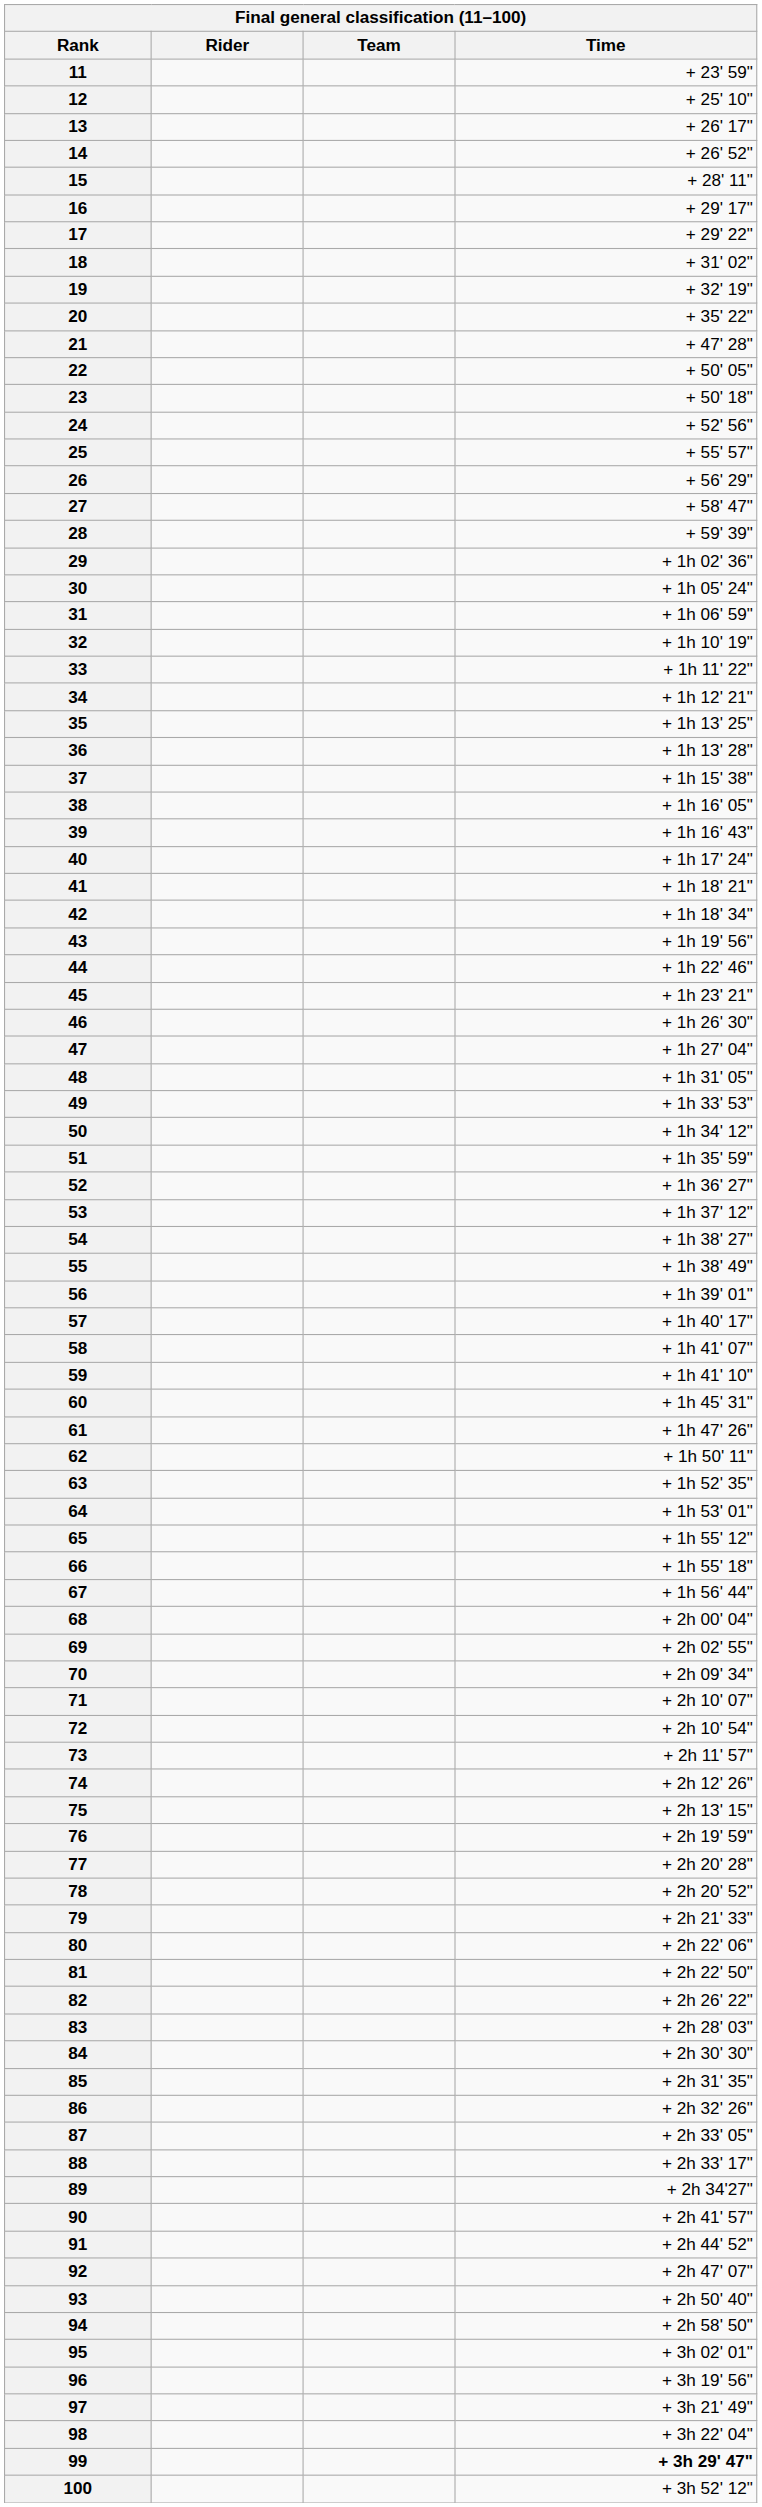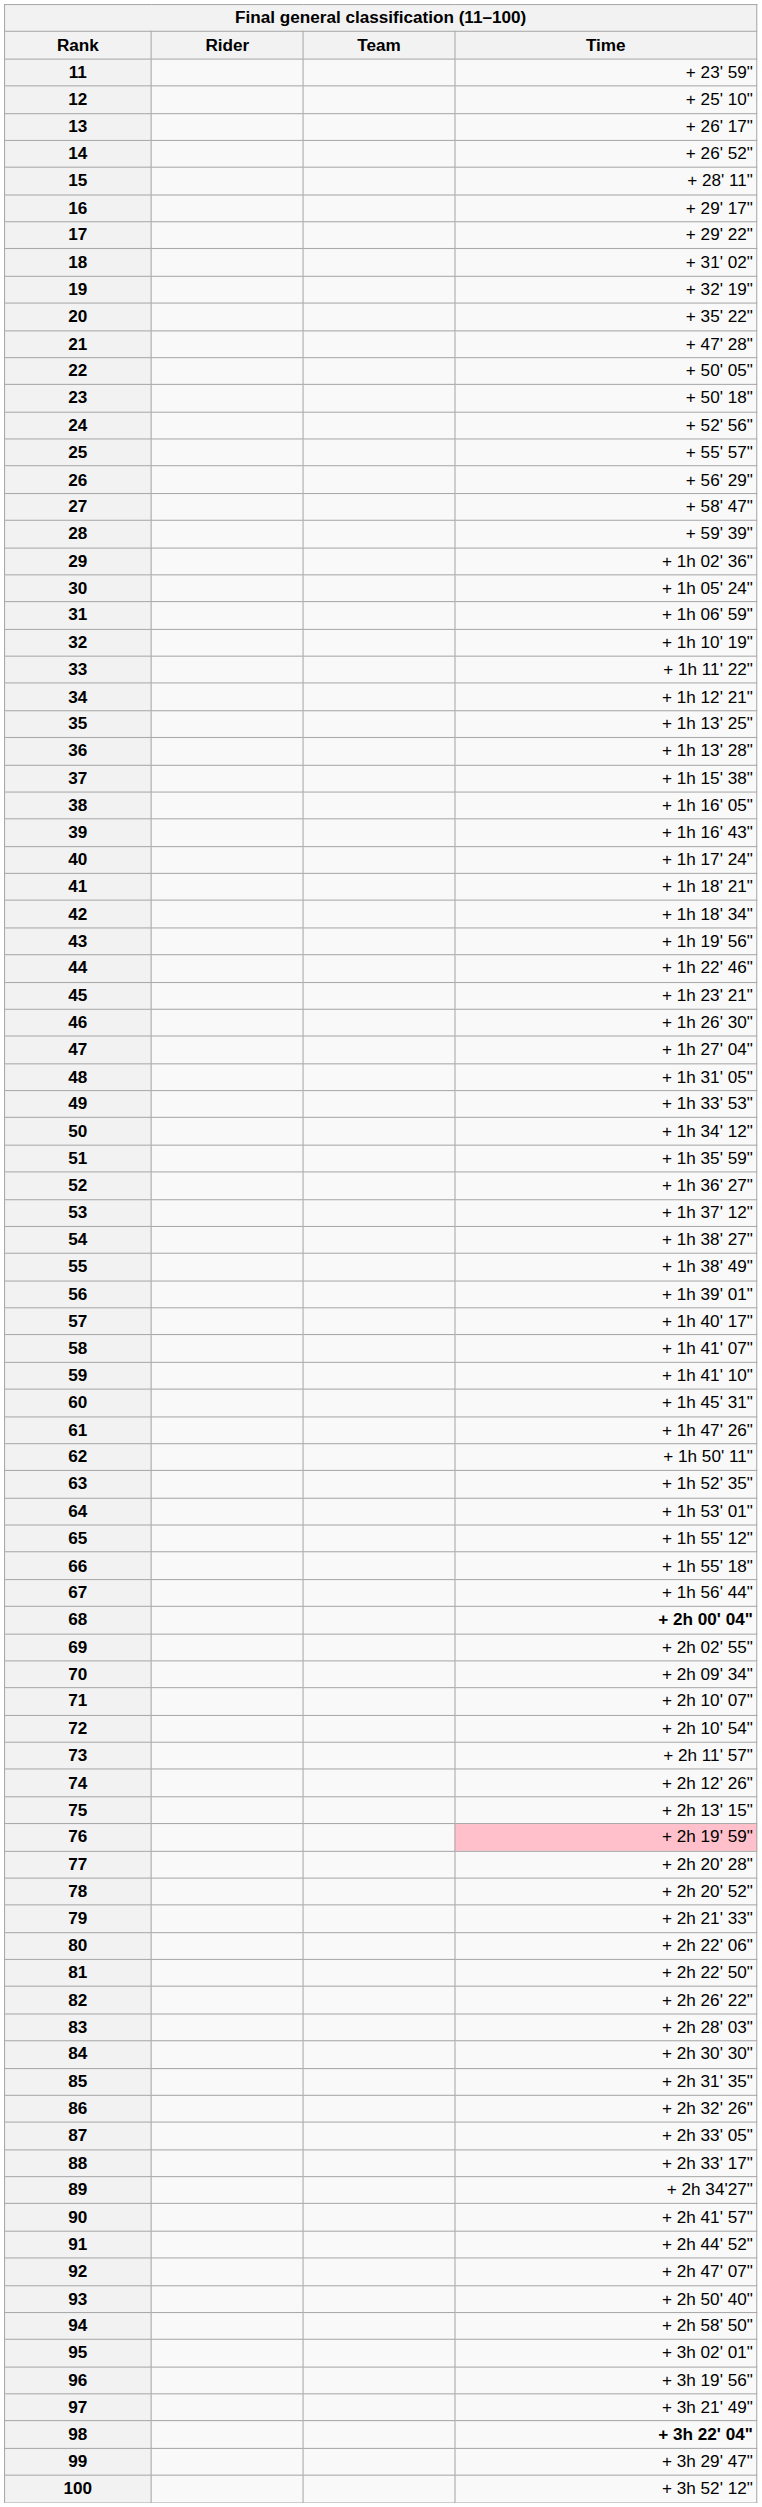68 | Time: normal -> bold
76 | Time: no background -> pink background
98 | Time: normal -> bold
99 | Time: bold -> normal
